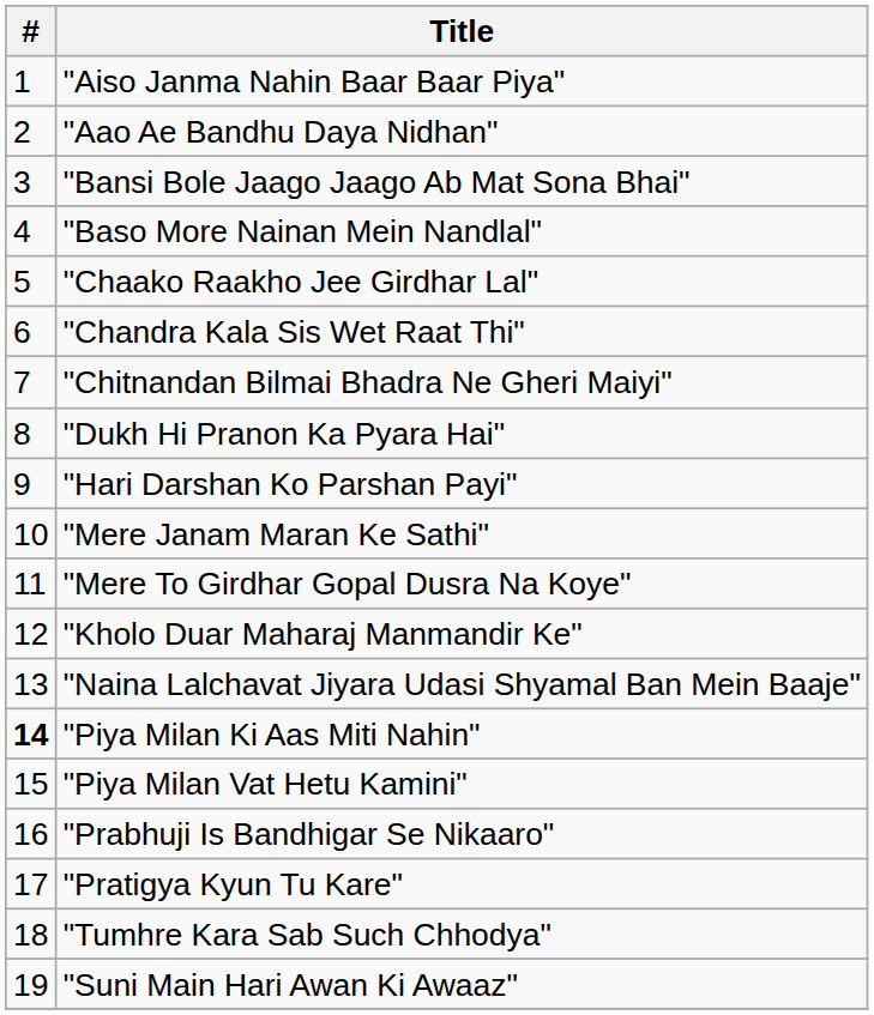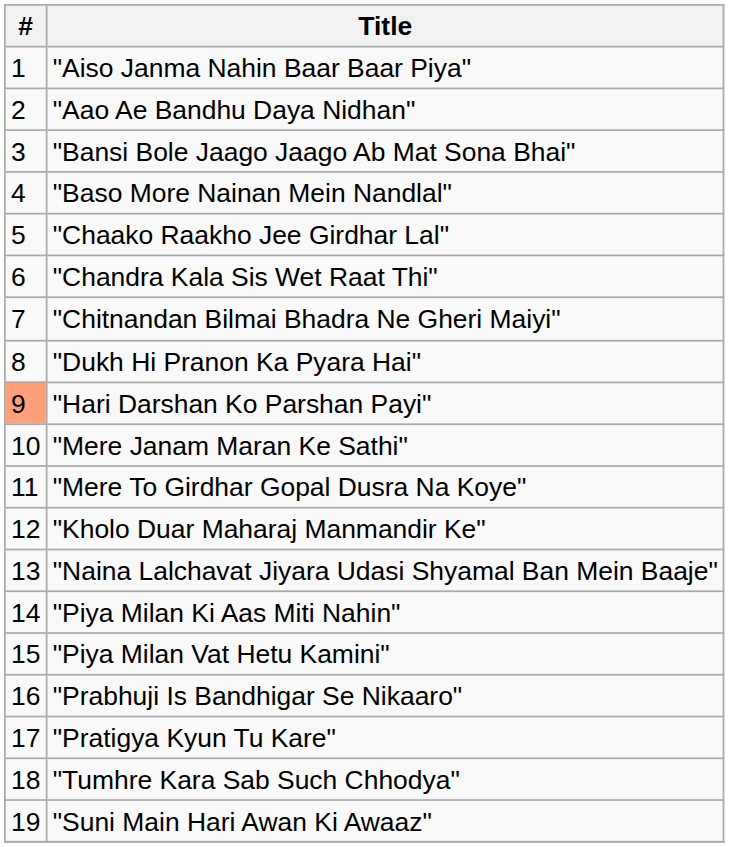"Hari Darshan Ko Parshan Payi" | #: no background -> lightsalmon background
"Piya Milan Ki Aas Miti Nahin" | #: bold -> normal
